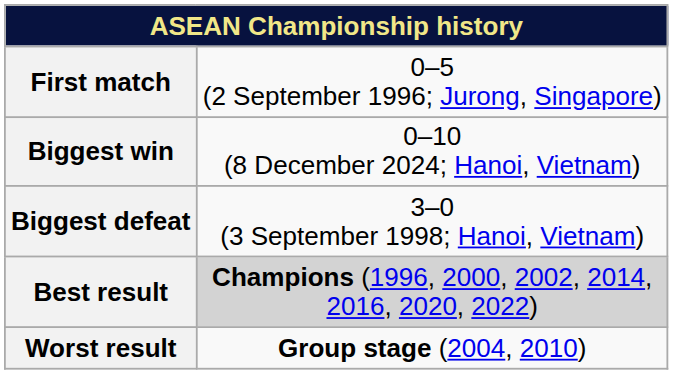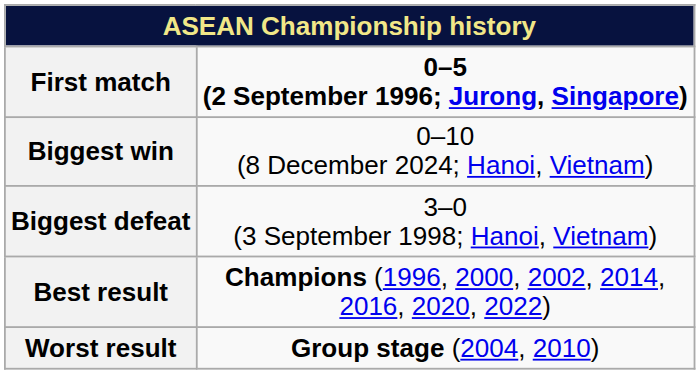First match | column 2: normal -> bold
Best result | column 2: lightgrey background -> no background
